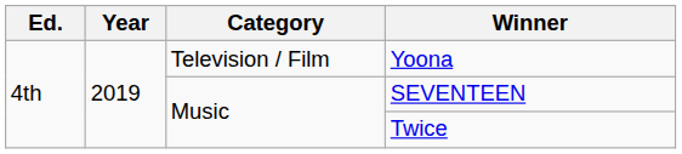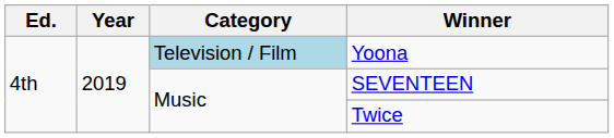Yoona | Category: no background -> lightblue background
